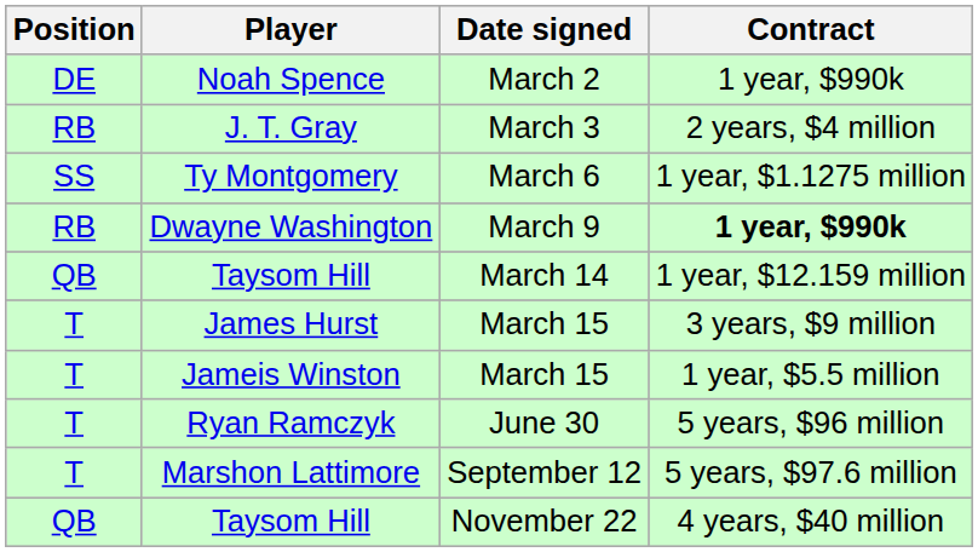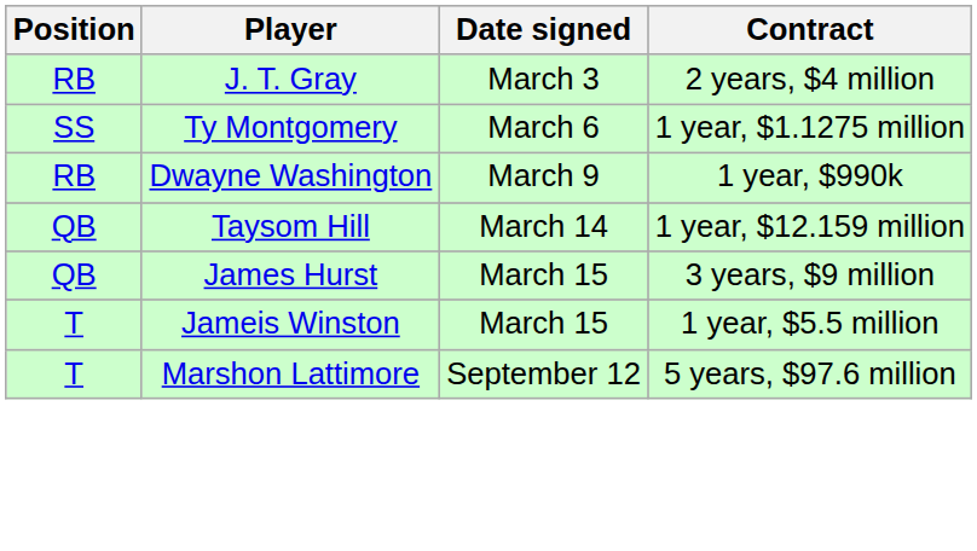- row: DE | Noah Spence | March 2 | 1 year, $990k
Dwayne Washington | Contract: bold -> normal
James Hurst | Position: T -> QB
- row: T | Ryan Ramczyk | June 30 | 5 years, $96 million
- row: QB | Taysom Hill | November 22 | 4 years, $40 million
